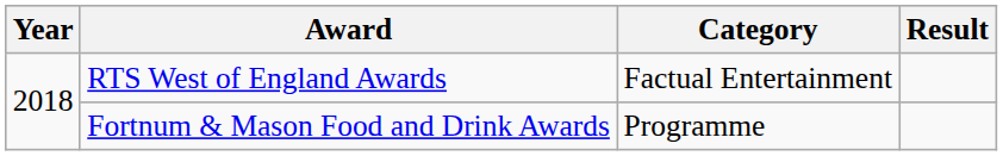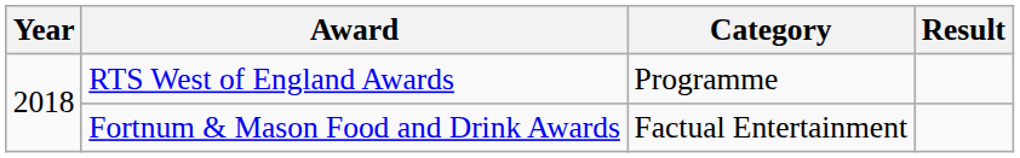RTS West of England Awards | Category: Factual Entertainment -> Programme
Fortnum & Mason Food and Drink Awards | Category: Programme -> Factual Entertainment
